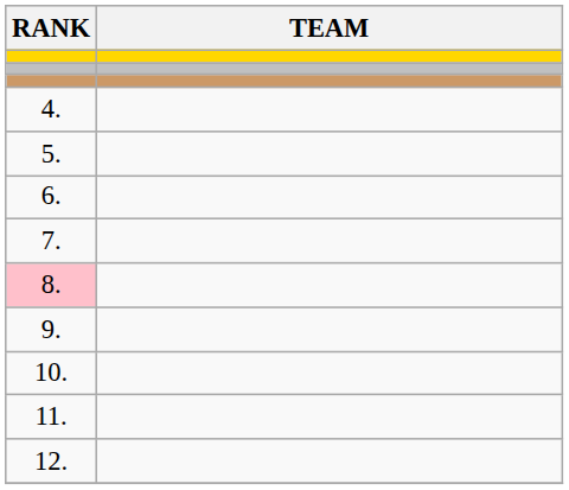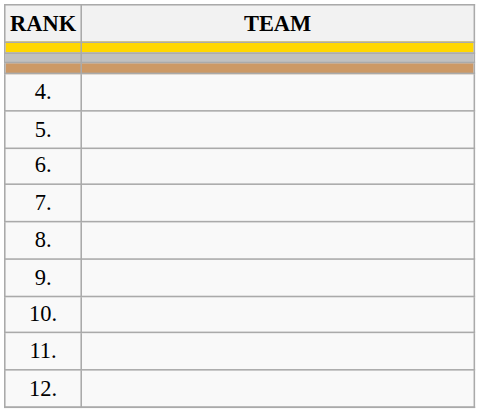row 9 | RANK: pink background -> no background
